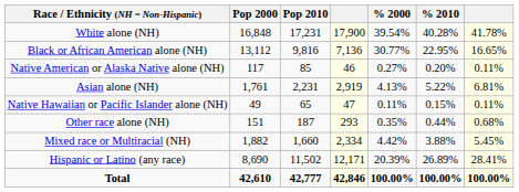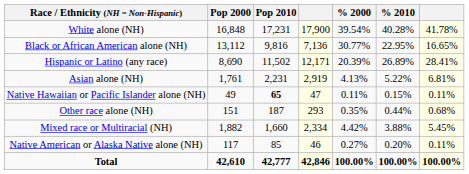rows swapped: Native American or Alaska Native alone (NH) <-> Hispanic or Latino (any race)
Native Hawaiian or Pacific Islander alone (NH) | Pop 2010: normal -> bold
